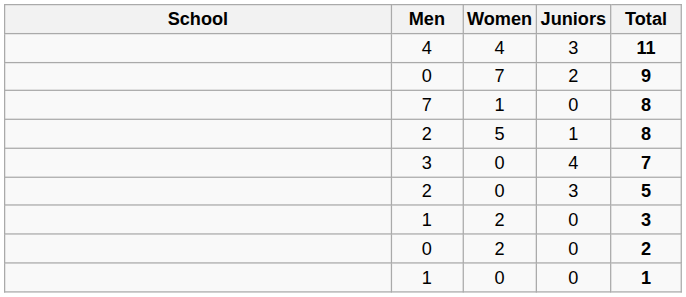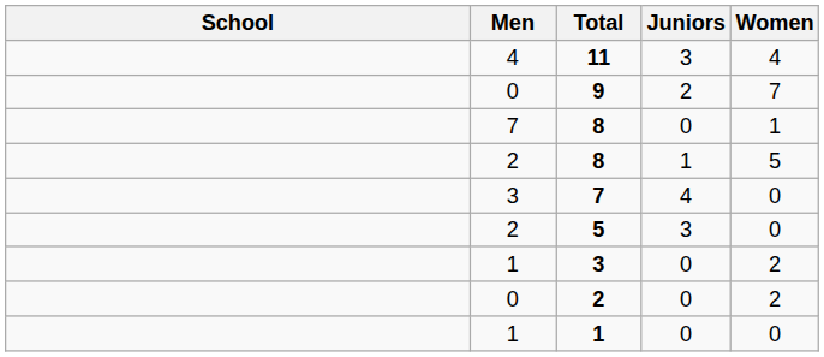columns swapped: Women <-> Total
